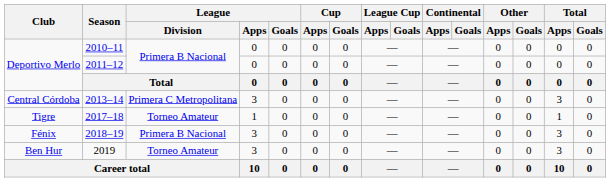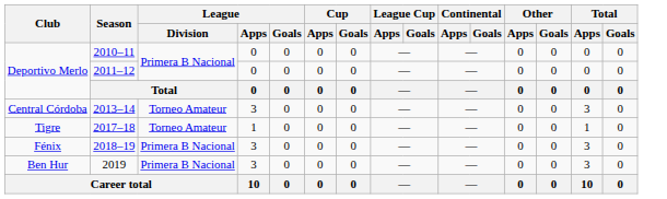2013–14 | League / Division: Primera C Metropolitana -> Torneo Amateur
2019 | League / Division: Torneo Amateur -> Primera B Nacional
